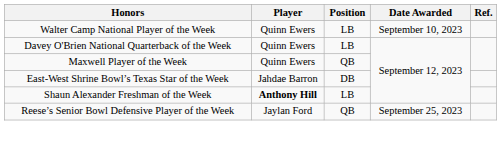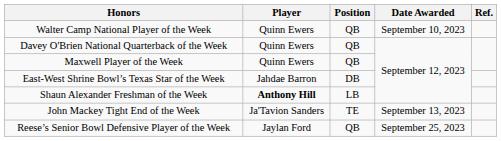Walter Camp National Player of the Week | Position: LB -> QB
Davey O'Brien National Quarterback of the Week | Position: LB -> QB
+ row: John Mackey Tight End of the Week | Ja'Tavion Sanders | TE | September 13, 2023
